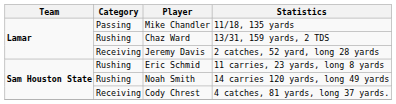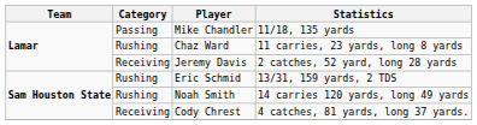Chaz Ward | Statistics: 13/31, 159 yards, 2 TDS -> 11 carries, 23 yards, long 8 yards
Eric Schmid | Statistics: 11 carries, 23 yards, long 8 yards -> 13/31, 159 yards, 2 TDS
